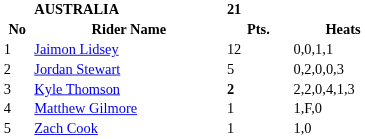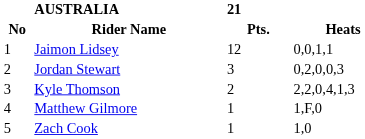Jordan Stewart | 21 / Pts.: 5 -> 3
Kyle Thomson | 21 / Pts.: bold -> normal
